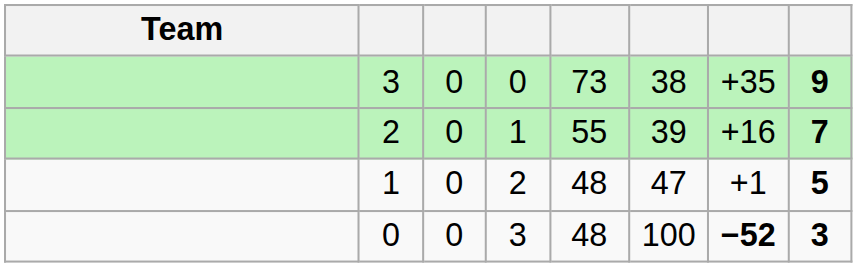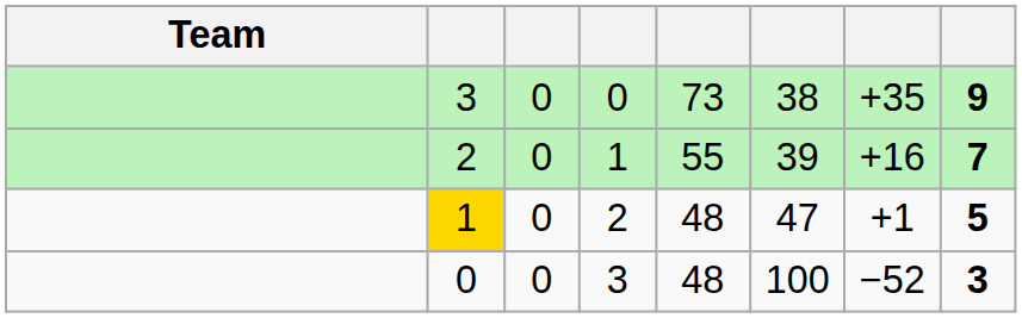row 4 | column 2: no background -> gold background
row 5 | column 7: bold -> normal
